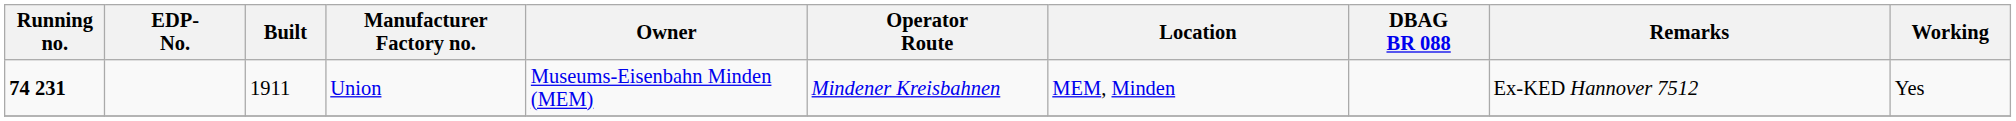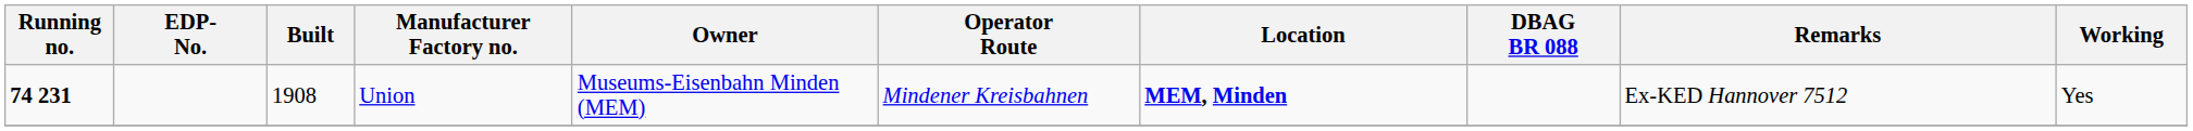Union | Built: 1911 -> 1908
Union | Location: normal -> bold
